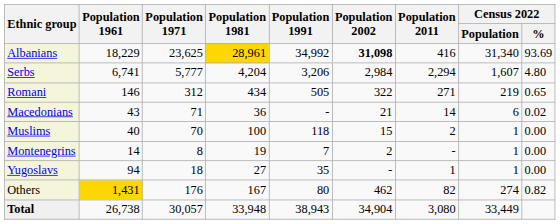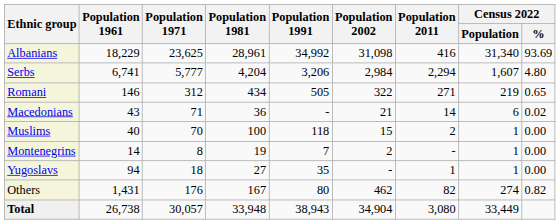Albanians | Population 1981: gold background -> no background
Albanians | Population 2002: bold -> normal
Others | Population 1961: gold background -> no background
